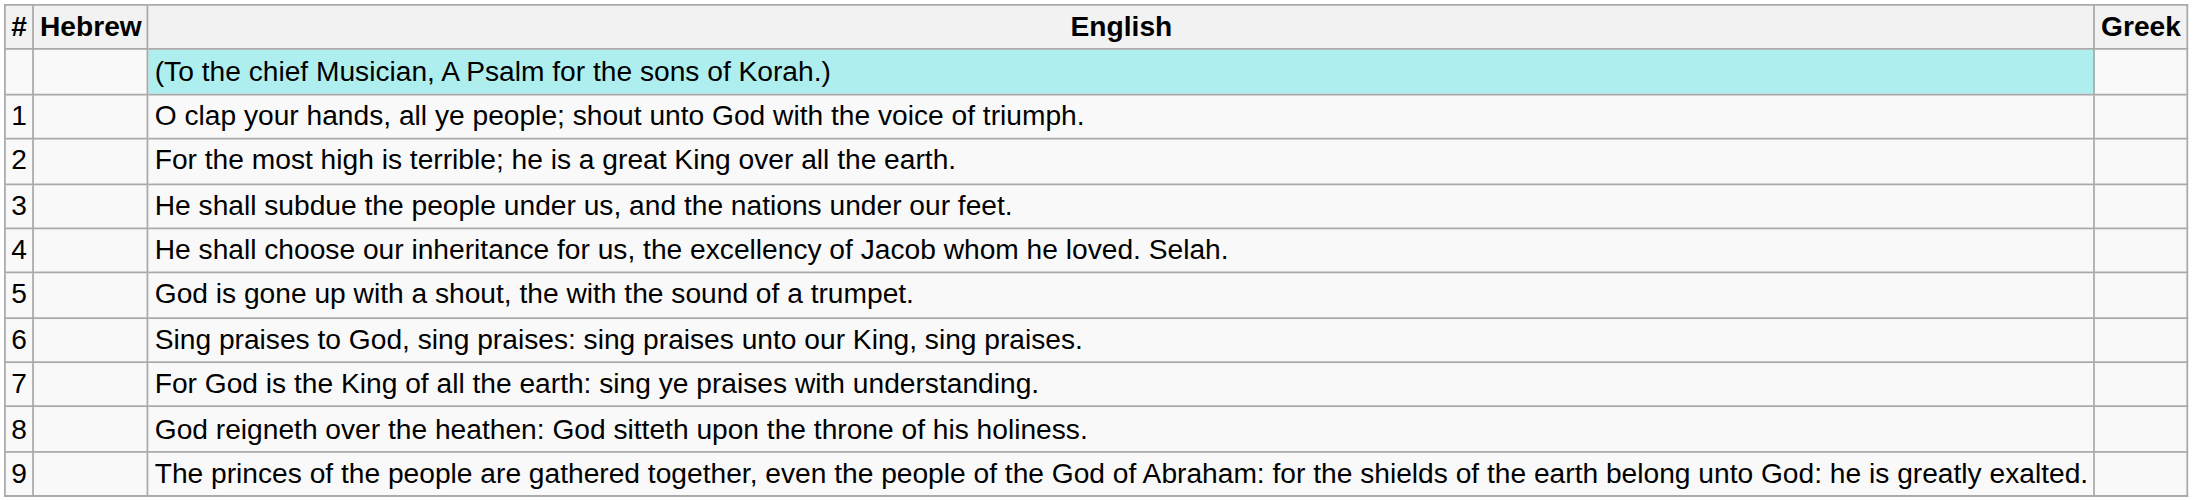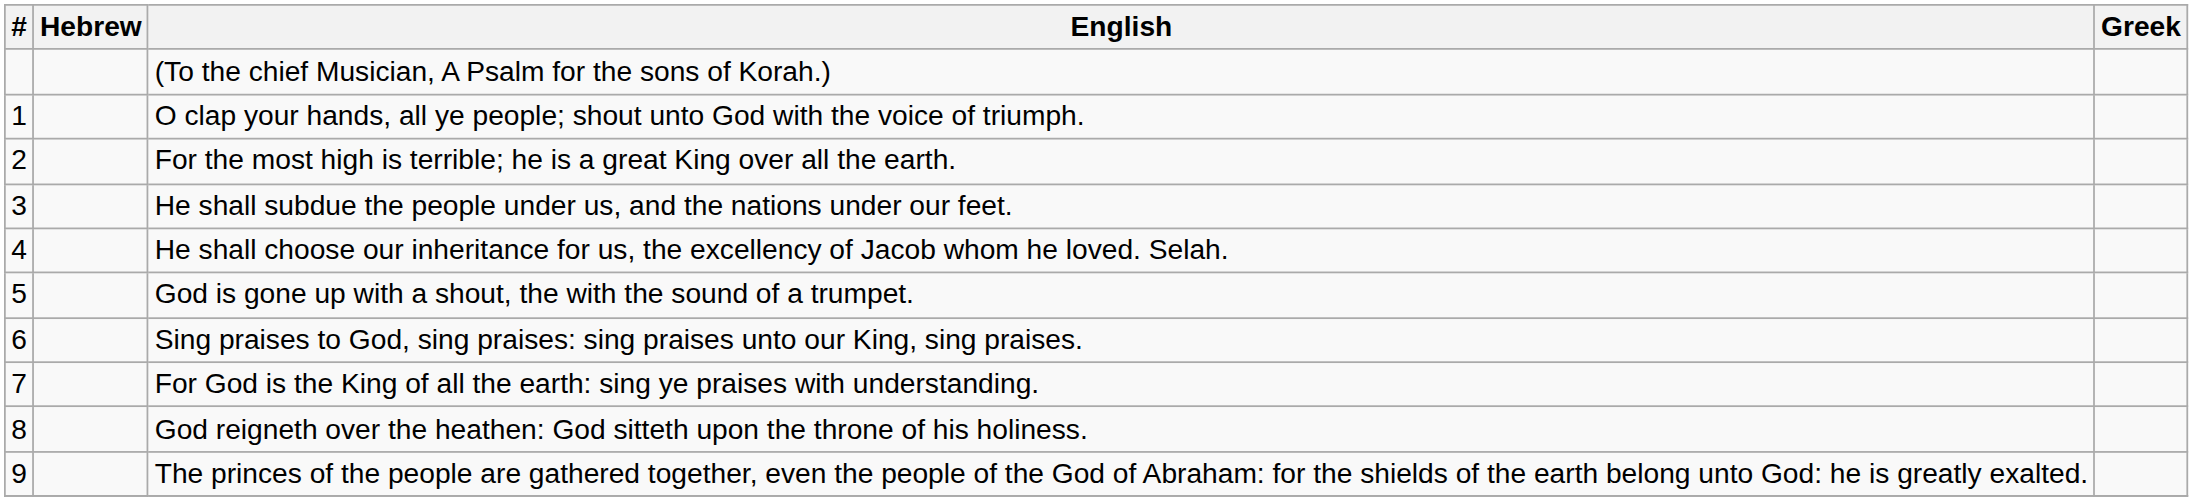(To the chief Musician, A Psalm for the sons of Korah.) | English: paleturquoise background -> no background
